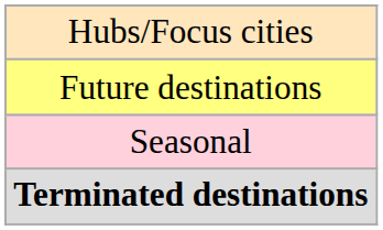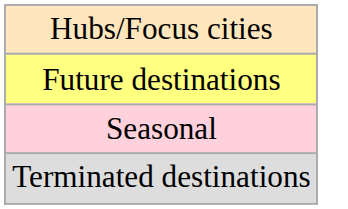row 4 | column 1: bold -> normal
